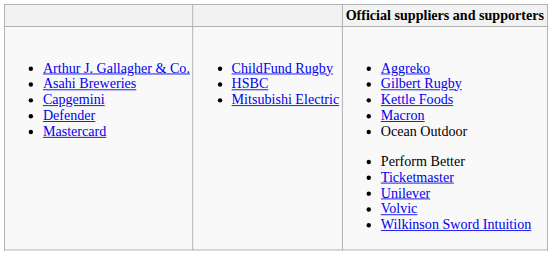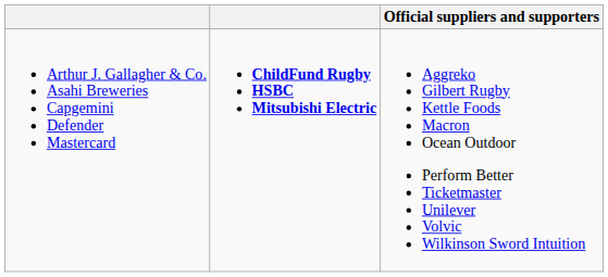row 2 | column 2: normal -> bold
